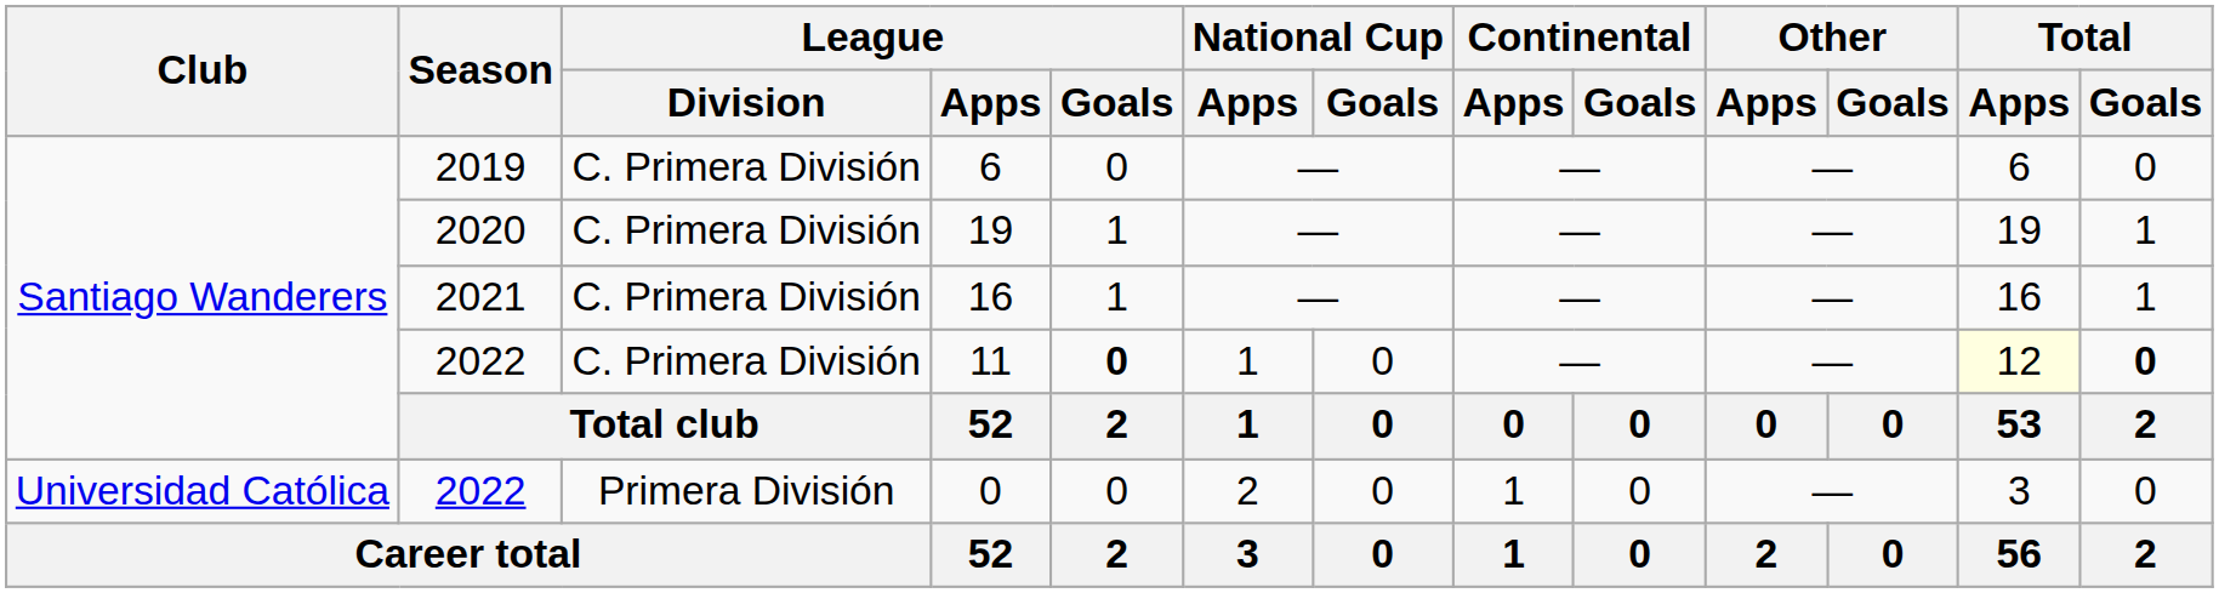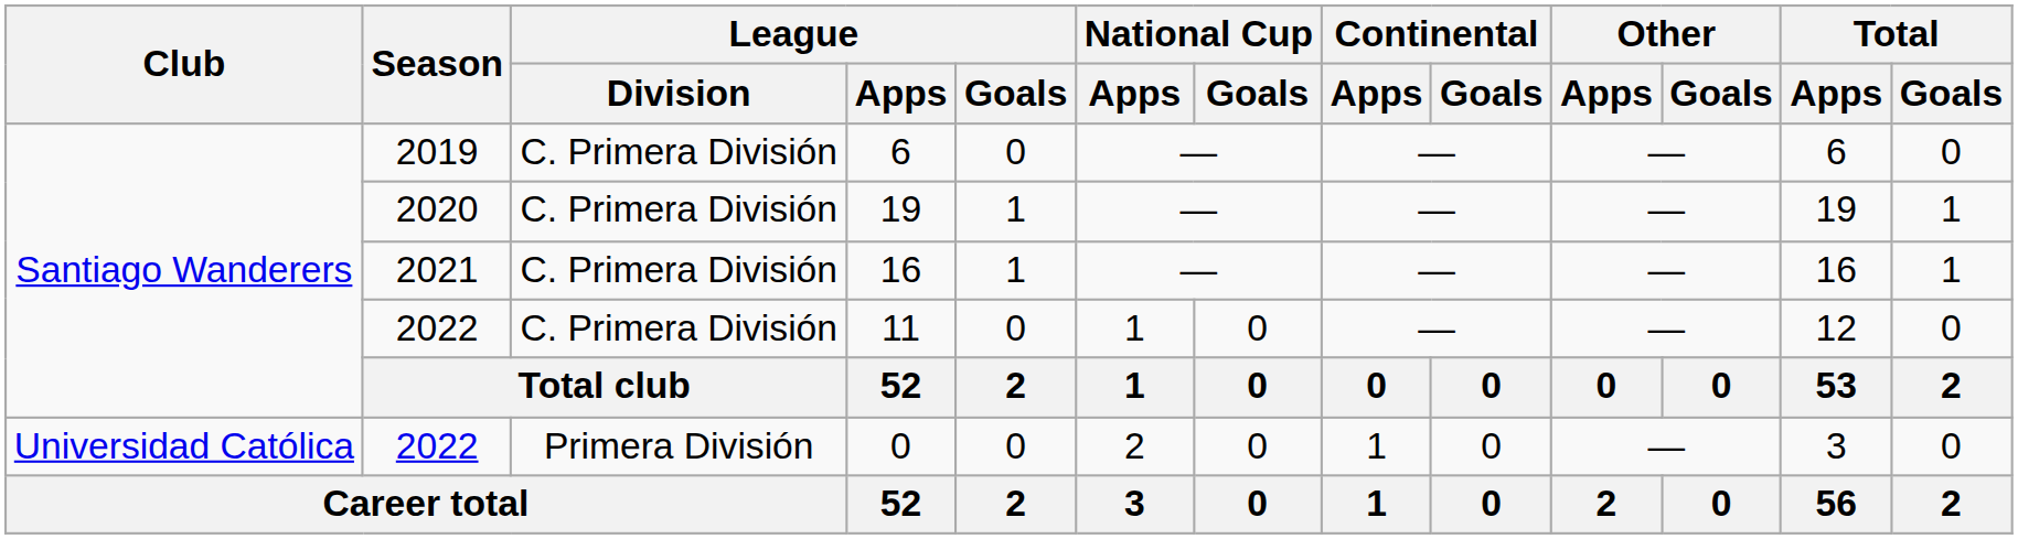11 | League / Goals: bold -> normal
11 | Total / Apps: lightyellow background -> no background
11 | Total / Goals: bold -> normal
